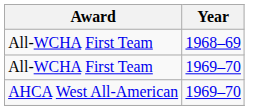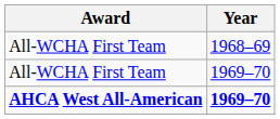row 4 | Award: normal -> bold
row 4 | Year: normal -> bold
